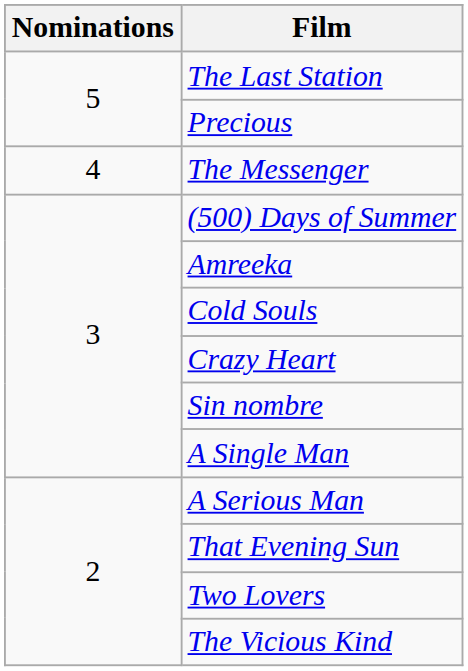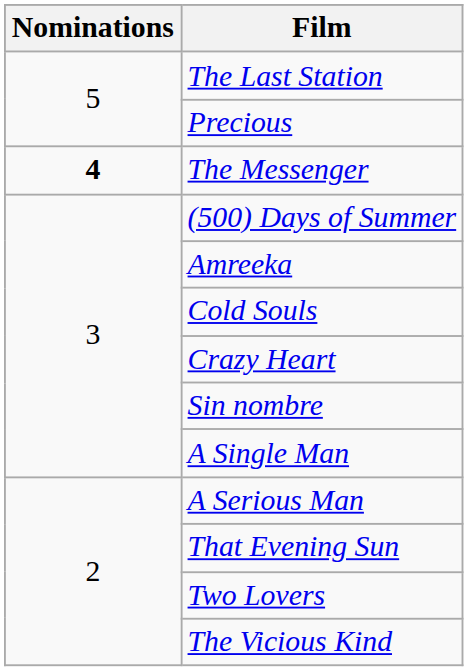The Messenger | Nominations: normal -> bold
